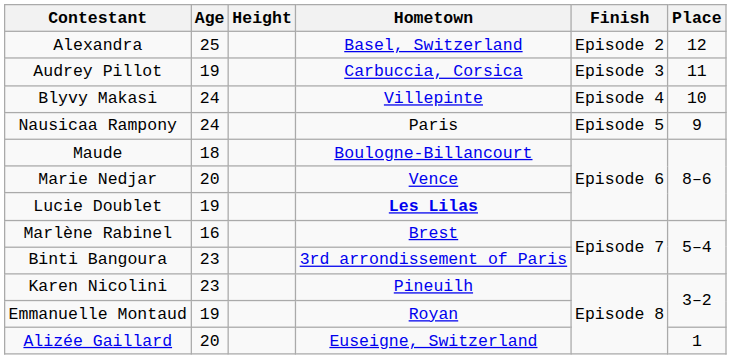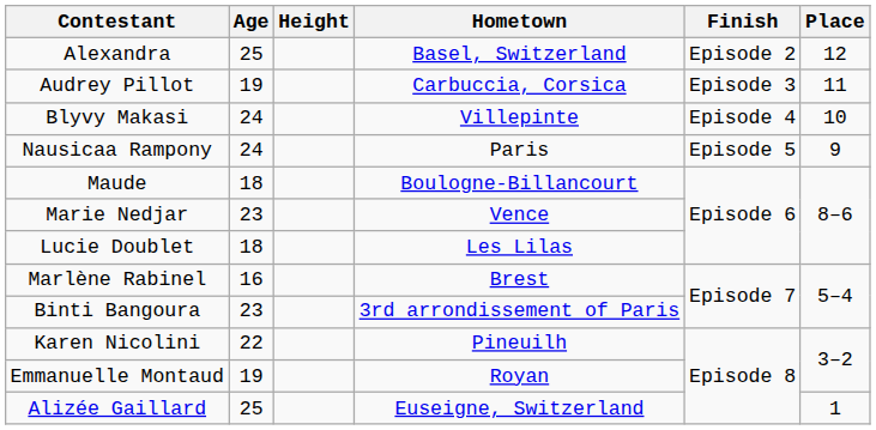Marie Nedjar | Age: 20 -> 23
Lucie Doublet | Age: 19 -> 18
Lucie Doublet | Hometown: bold -> normal
Karen Nicolini | Age: 23 -> 22
Alizée Gaillard | Age: 20 -> 25
